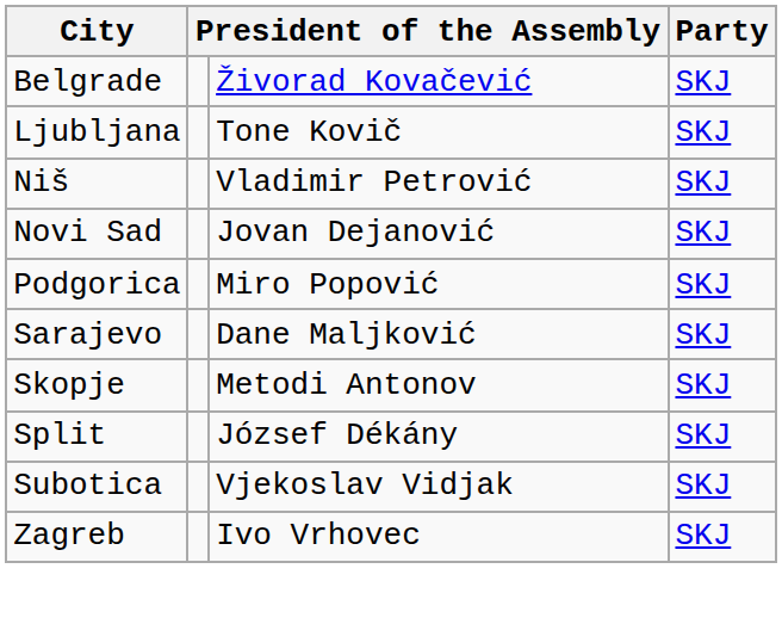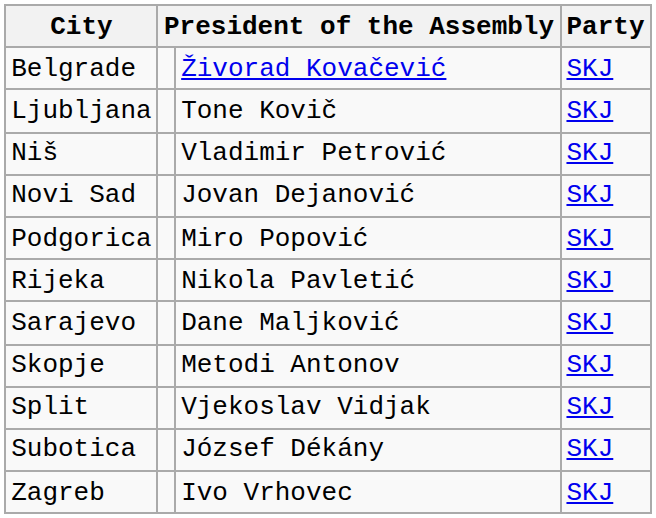+ row: Rijeka | Nikola Pavletić | SKJ
Split | column 3: József Dékány -> Vjekoslav Vidjak
Subotica | column 3: Vjekoslav Vidjak -> József Dékány
